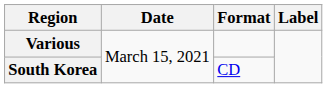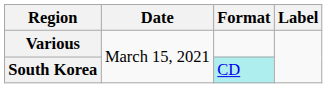South Korea | Format: no background -> paleturquoise background
